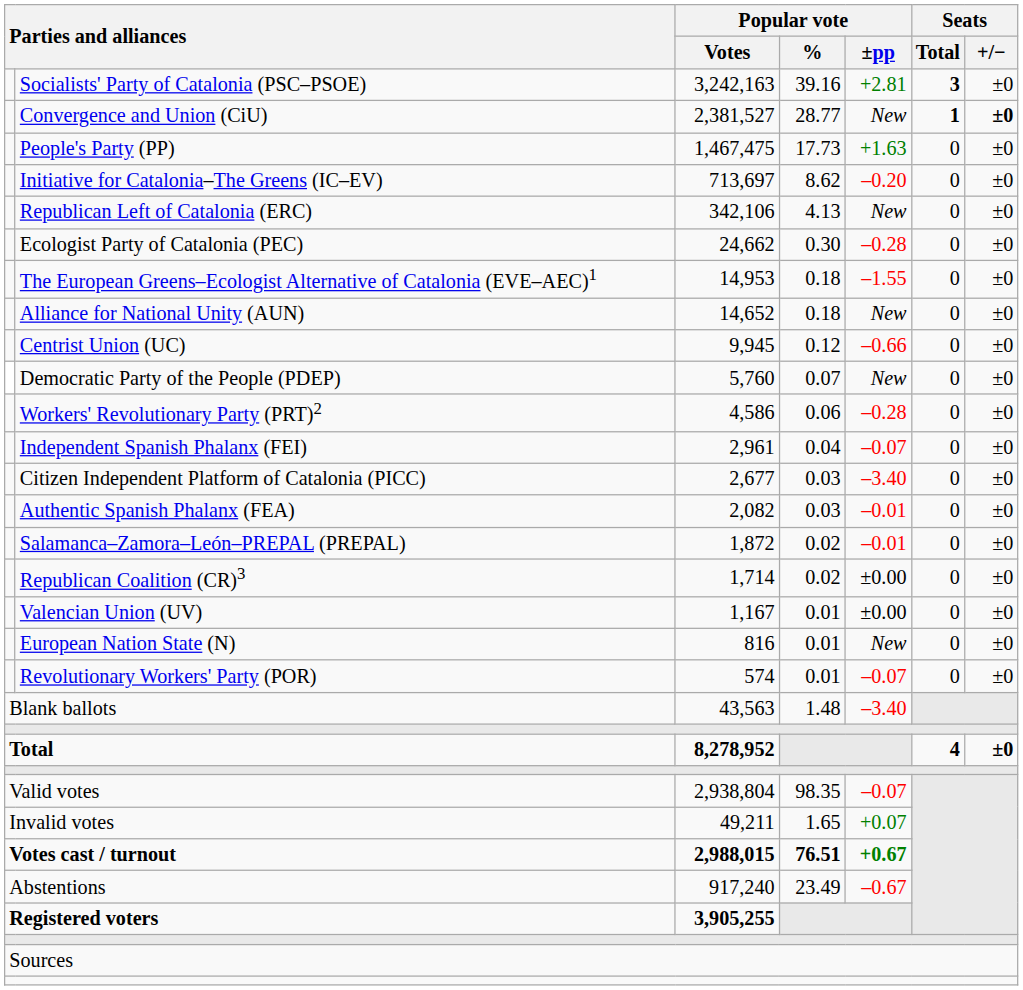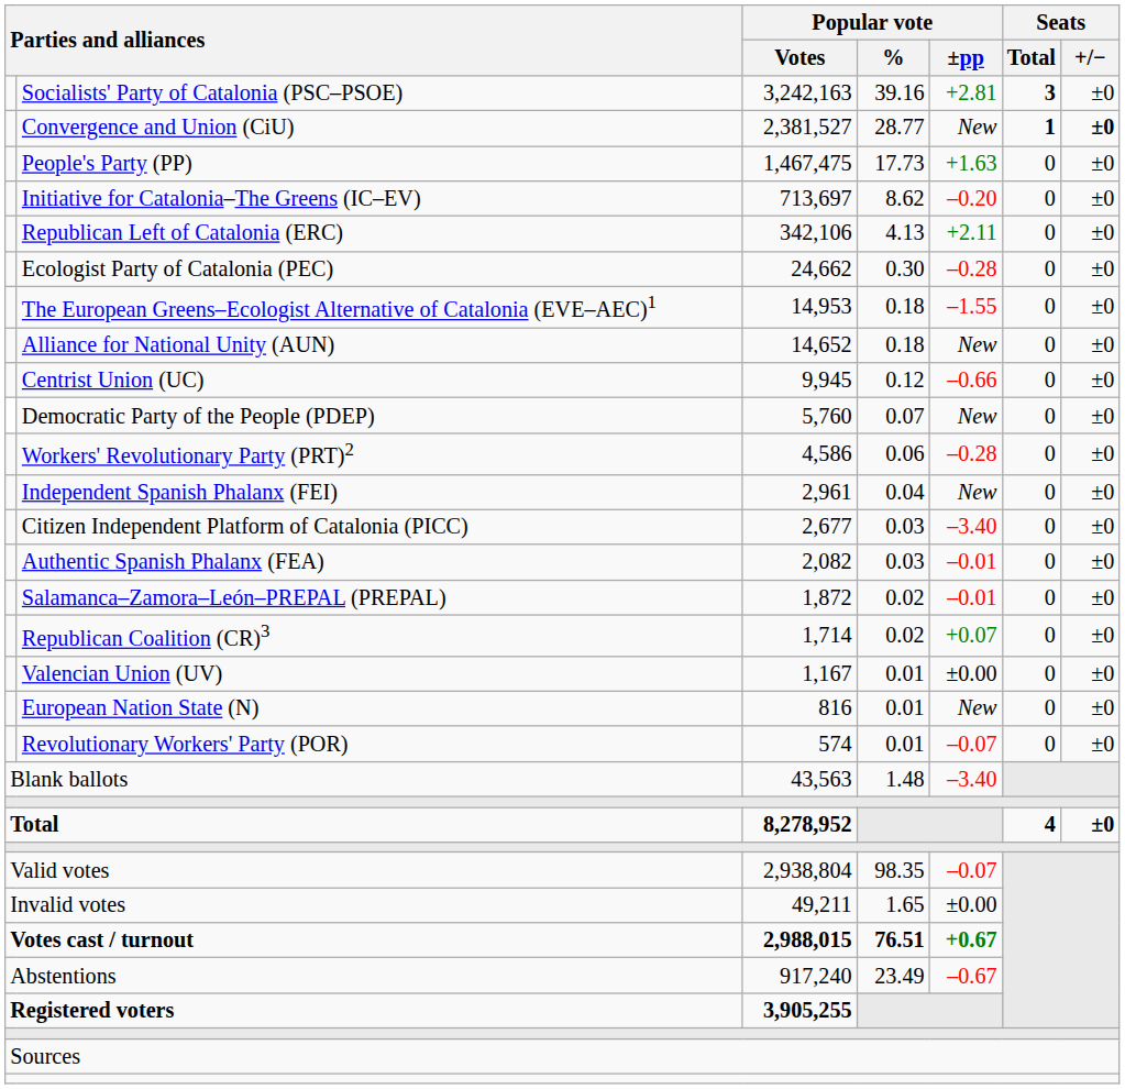Republican Left of Catalonia (ERC) | Popular vote / ±pp: New -> +2.11
Independent Spanish Phalanx (FEI) | Popular vote / ±pp: –0.07 -> New
Republican Coalition (CR)3 | Popular vote / ±pp: ±0.00 -> +0.07
Invalid votes | Popular vote / ±pp: +0.07 -> ±0.00
